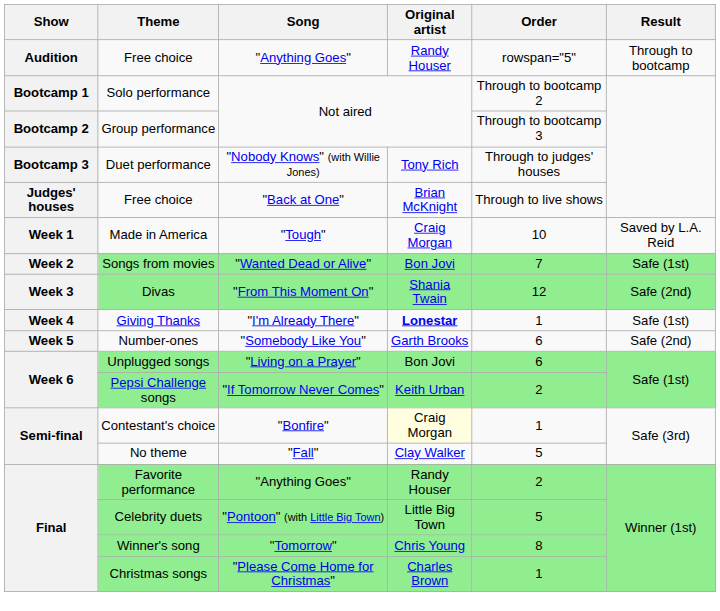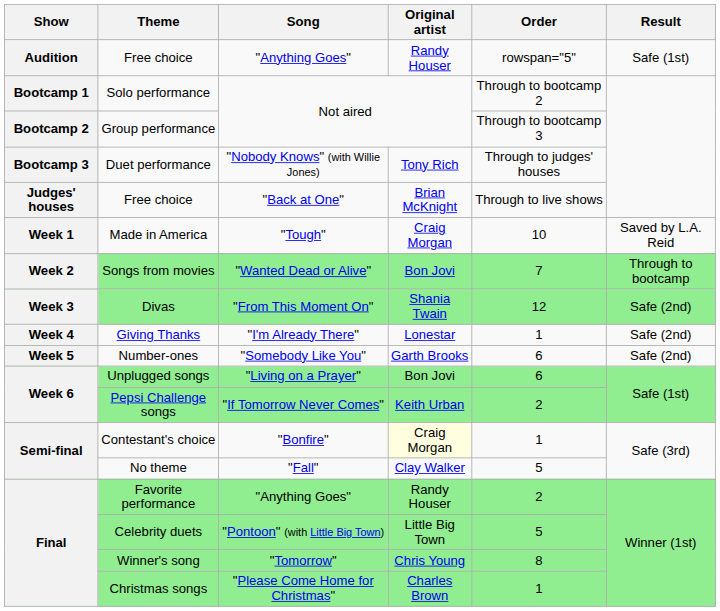Free choice / "Anything Goes" | Result: Through to bootcamp -> Safe (1st)
Songs from movies | Result: Safe (1st) -> Through to bootcamp
Giving Thanks | Original artist: bold -> normal
Giving Thanks | Result: Safe (1st) -> Safe (2nd)
